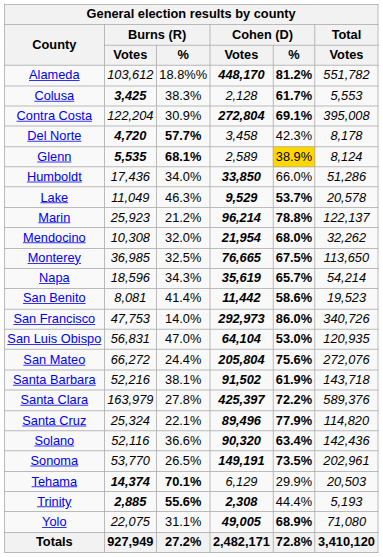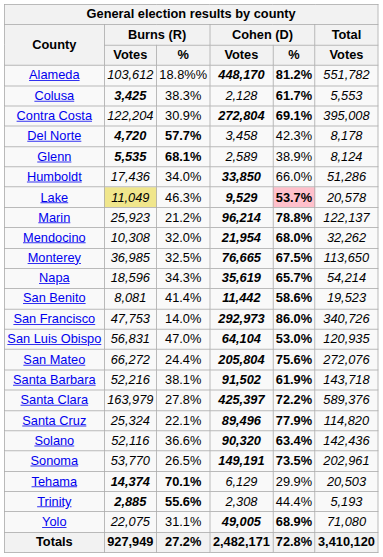Glenn | Cohen (D) / %: gold background -> no background
Lake | Burns (R) / Votes: no background -> khaki background
Lake | Cohen (D) / %: no background -> pink background
Trinity | Cohen (D) / Votes: bold -> normal
